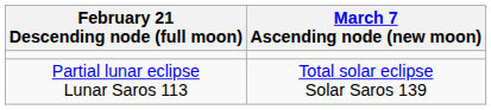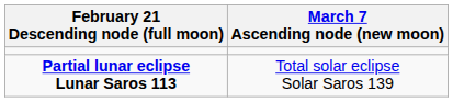row 3 | February 21 Descending node (full moon): normal -> bold
